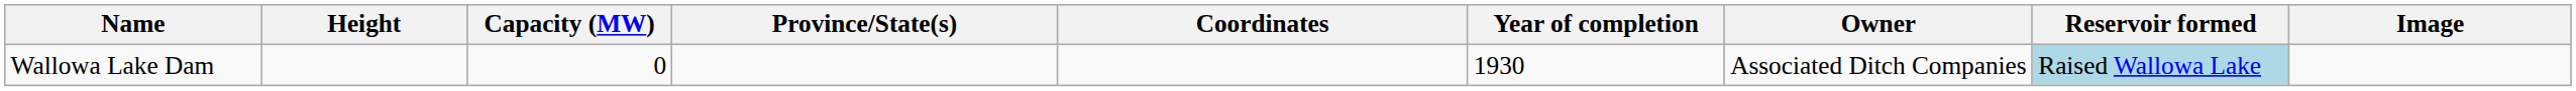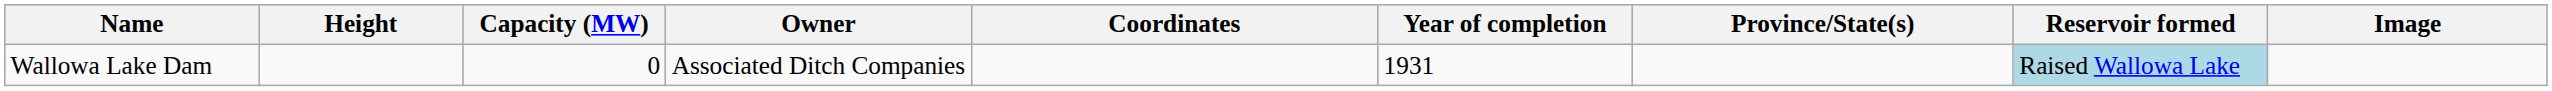columns swapped: Province/State(s) <-> Owner
Wallowa Lake Dam | Year of completion: 1930 -> 1931
